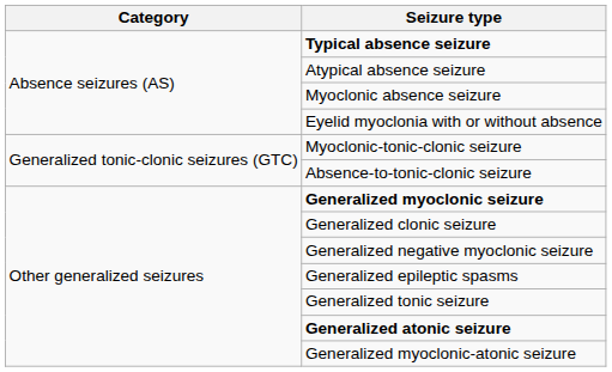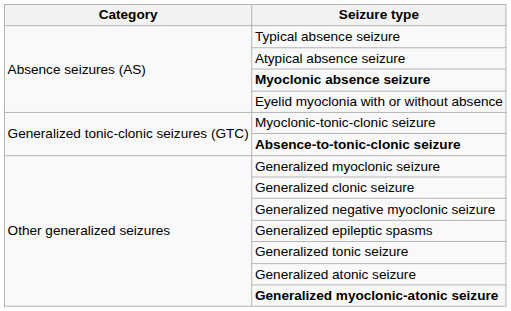Typical absence seizure | Seizure type: bold -> normal
Myoclonic absence seizure | Seizure type: normal -> bold
Absence-to-tonic-clonic seizure | Seizure type: normal -> bold
Generalized myoclonic seizure | Seizure type: bold -> normal
Generalized atonic seizure | Seizure type: bold -> normal
Generalized myoclonic-atonic seizure | Seizure type: normal -> bold
